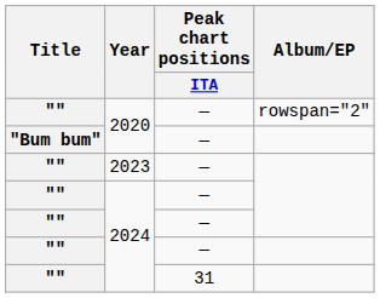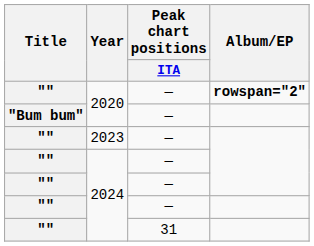"" / 2020 | Album/EP: normal -> bold
